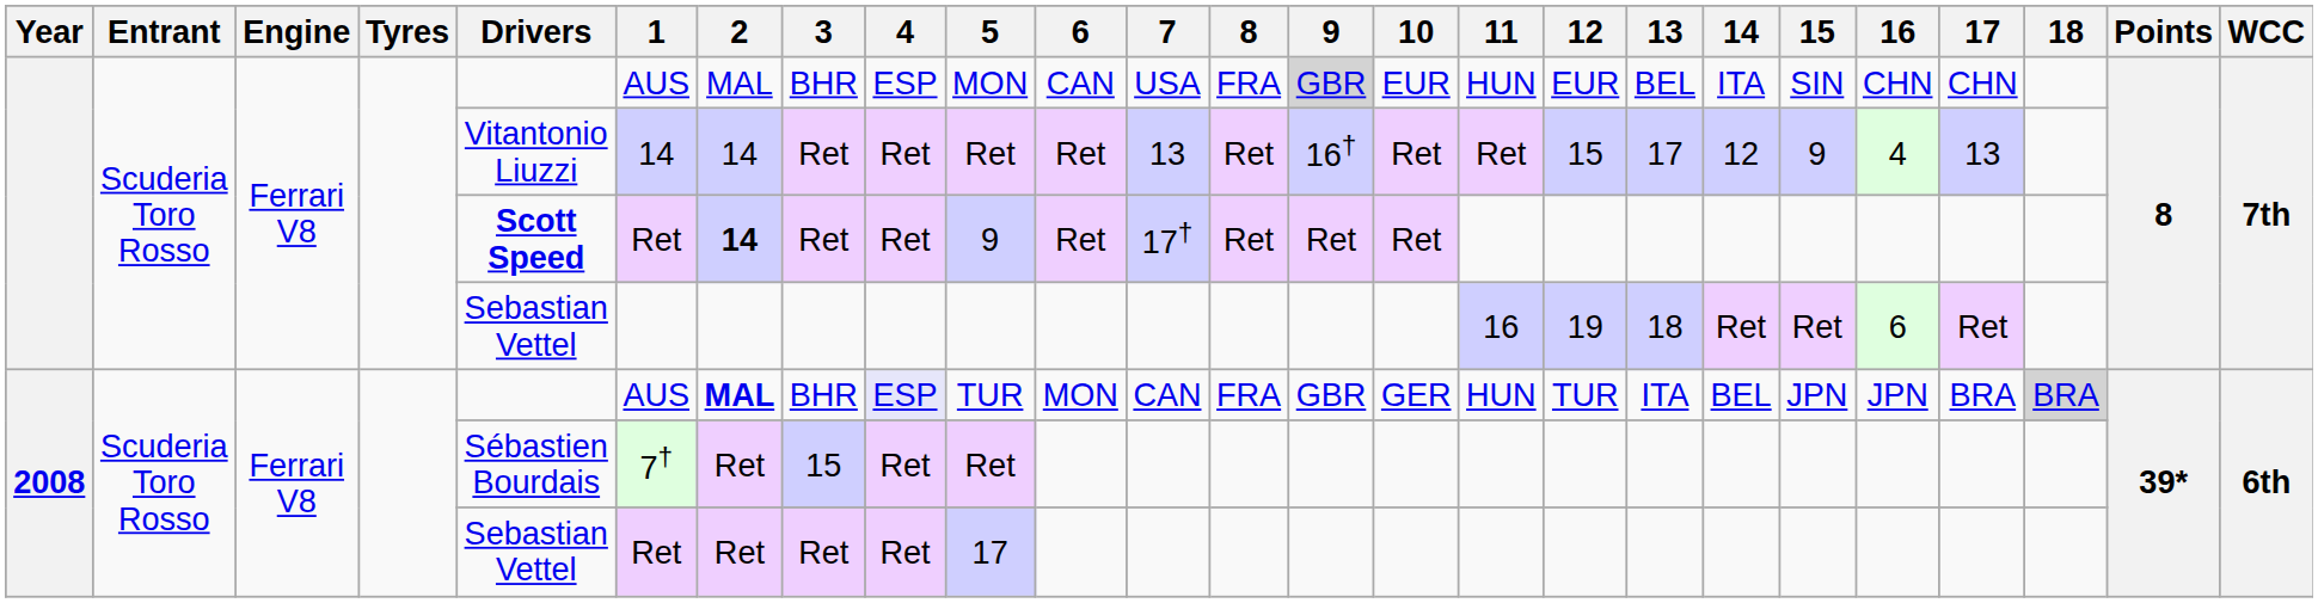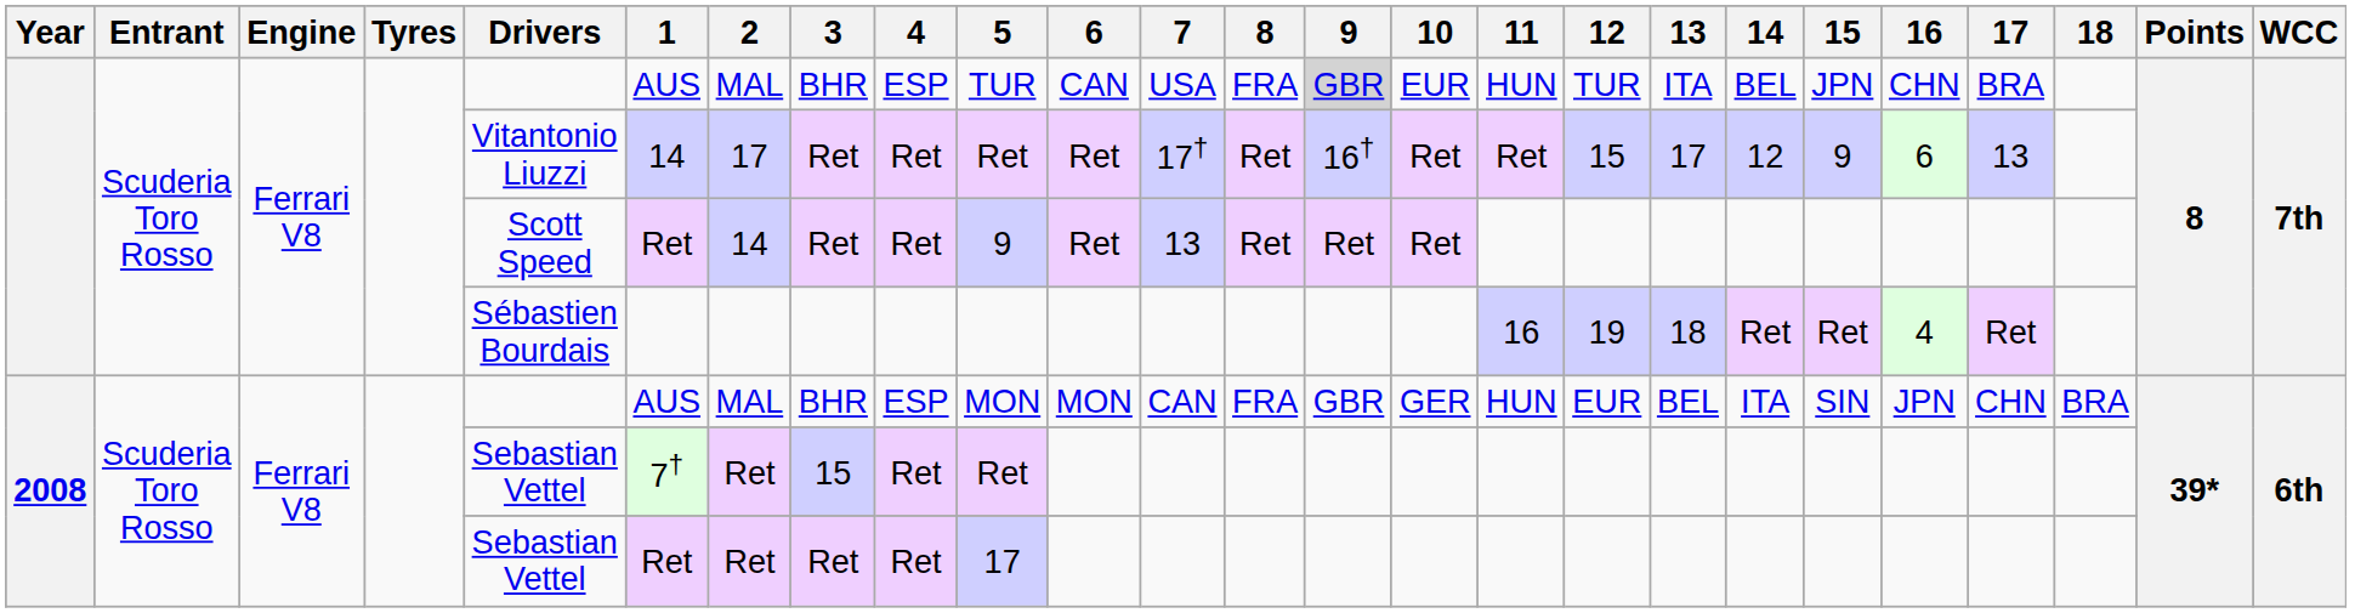row 2 | 5: MON -> TUR
row 2 | 12: EUR -> TUR
row 2 | 13: BEL -> ITA
row 2 | 14: ITA -> BEL
row 2 | 15: SIN -> JPN
row 2 | 17: CHN -> BRA
row 3 | 2: 14 -> 17
row 3 | 7: 13 -> 17†
row 3 | 16: 4 -> 6
row 4 | Drivers: bold -> normal
row 4 | 2: bold -> normal
row 4 | 7: 17† -> 13
row 5 | Drivers: Sebastian Vettel -> Sébastien Bourdais
row 5 | 16: 6 -> 4
row 6 | 2: bold -> normal
row 6 | 4: lavender background -> no background
row 6 | 5: TUR -> MON
row 6 | 12: TUR -> EUR
row 6 | 13: ITA -> BEL
row 6 | 14: BEL -> ITA
row 6 | 15: JPN -> SIN
row 6 | 17: BRA -> CHN
row 6 | 18: lightgrey background -> no background
row 7 | Drivers: Sébastien Bourdais -> Sebastian Vettel
